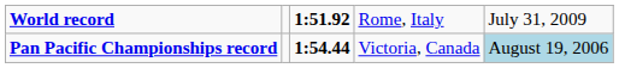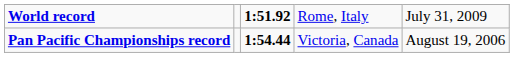Pan Pacific Championships record | column 5: lightblue background -> no background
